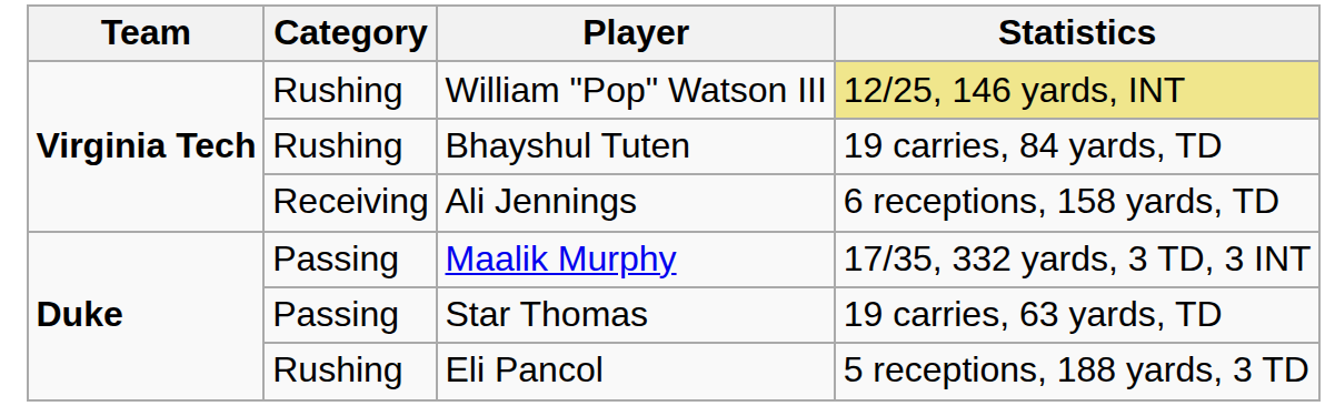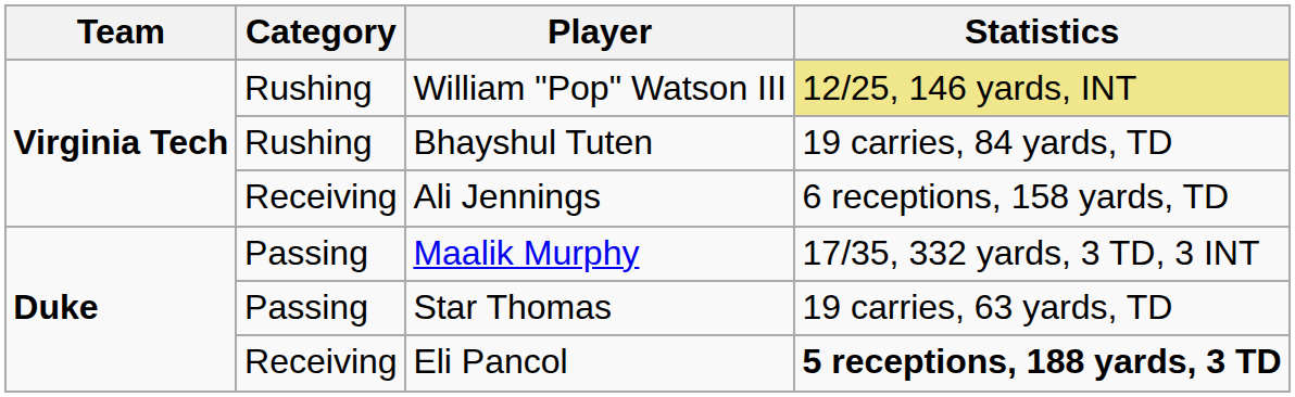Eli Pancol | Category: Rushing -> Receiving
Eli Pancol | Statistics: normal -> bold
